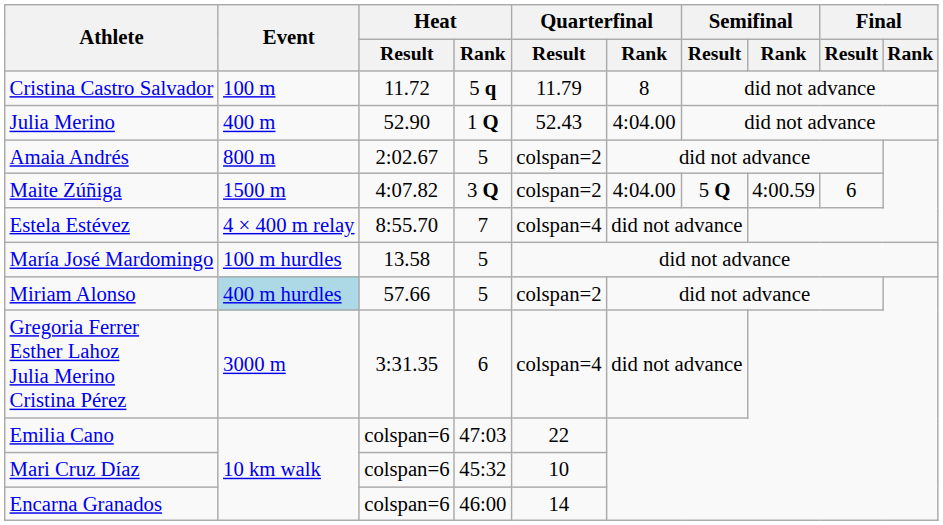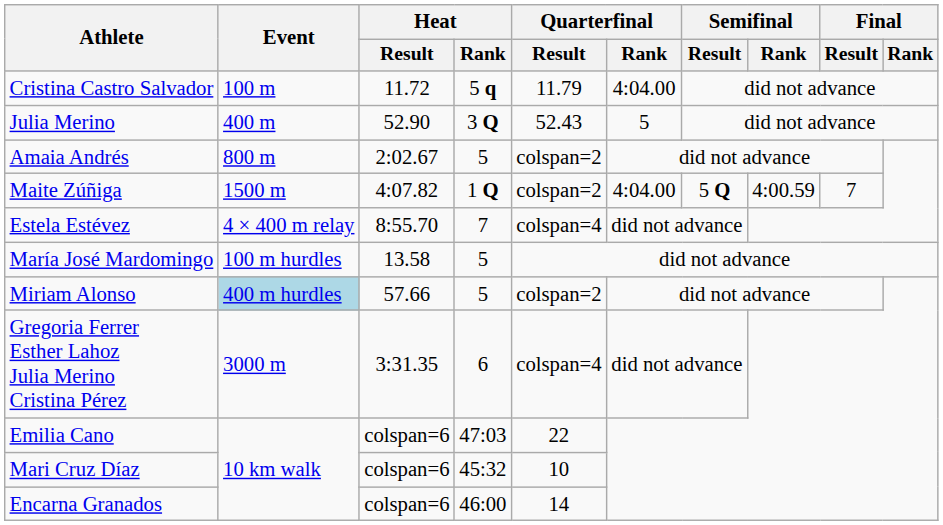Cristina Castro Salvador | Quarterfinal / Rank: 8 -> 4:04.00
Julia Merino | Heat / Rank: 1 Q -> 3 Q
Julia Merino | Quarterfinal / Rank: 4:04.00 -> 5
Maite Zúñiga | Heat / Rank: 3 Q -> 1 Q
Maite Zúñiga | Final / Result: 6 -> 7
